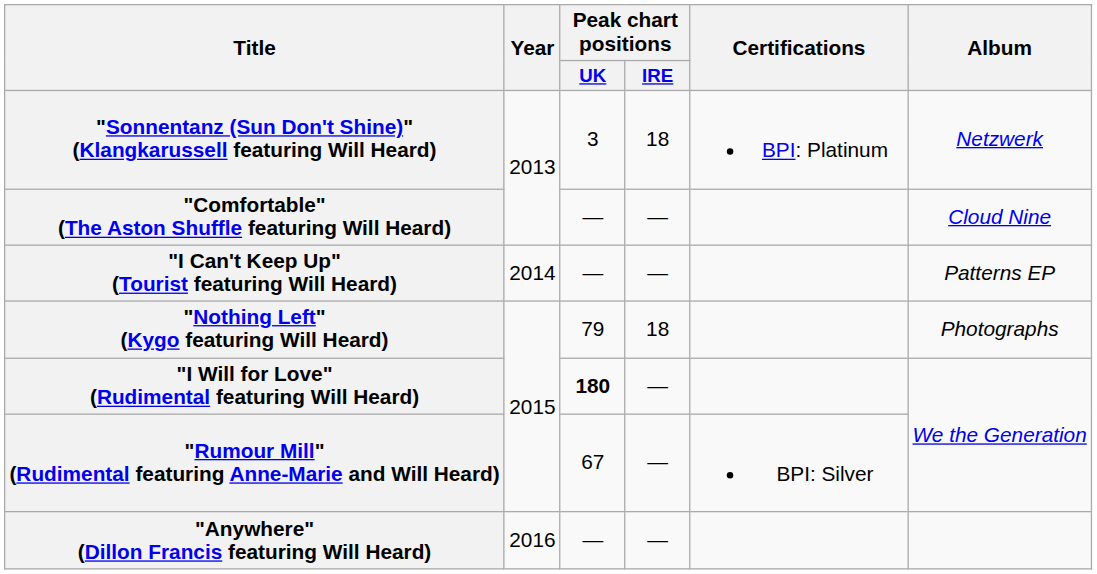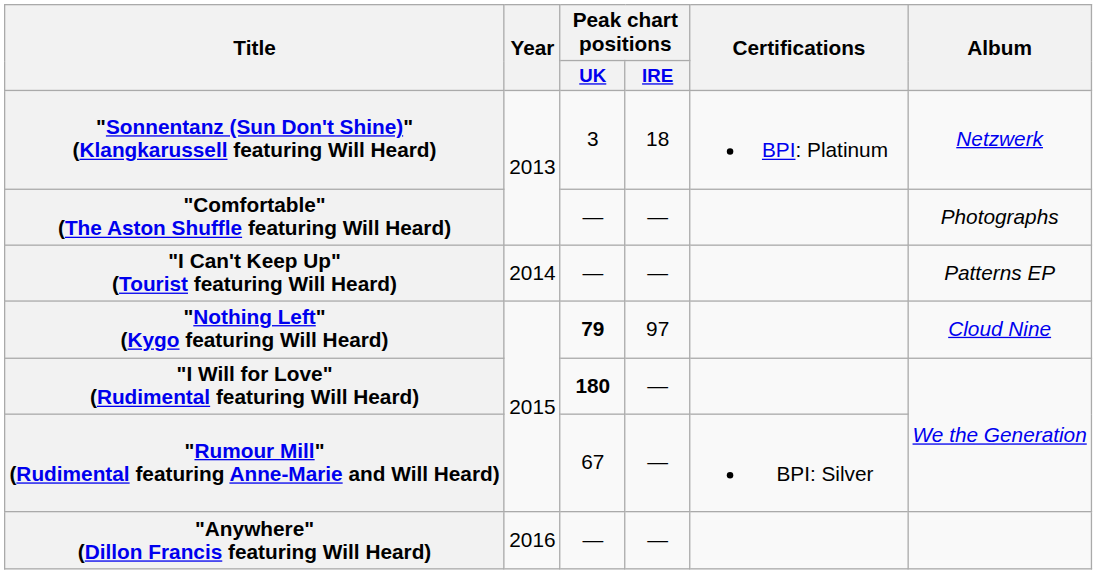"Comfortable" (The Aston Shuffle featuring Will Heard) | Album: Cloud Nine -> Photographs
"Nothing Left" (Kygo featuring Will Heard) | Peak chart positions / UK: normal -> bold
"Nothing Left" (Kygo featuring Will Heard) | Peak chart positions / IRE: 18 -> 97
"Nothing Left" (Kygo featuring Will Heard) | Album: Photographs -> Cloud Nine
